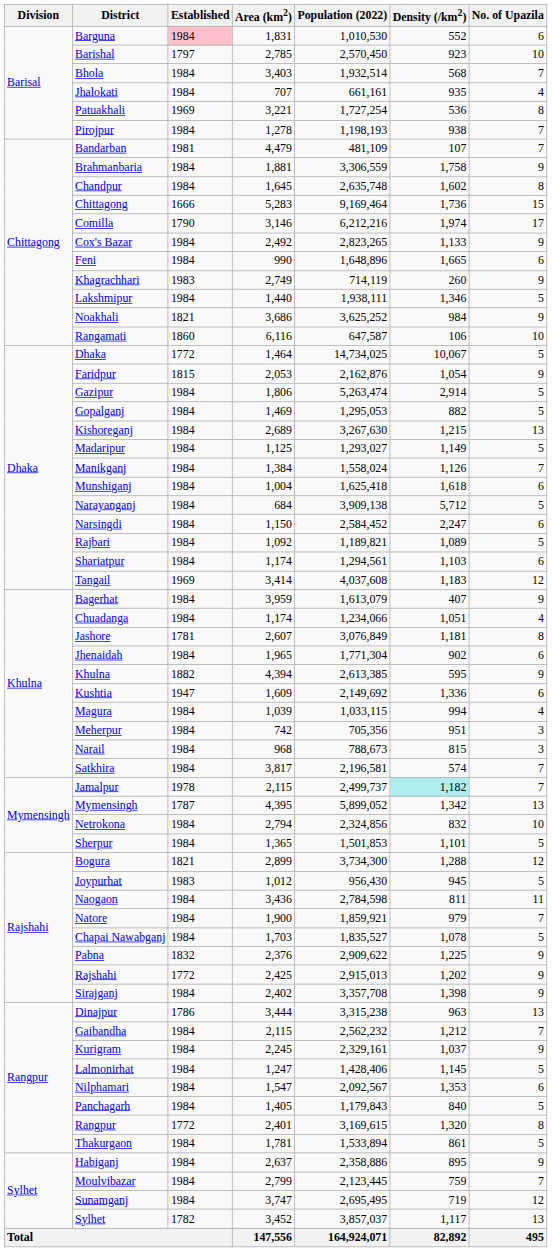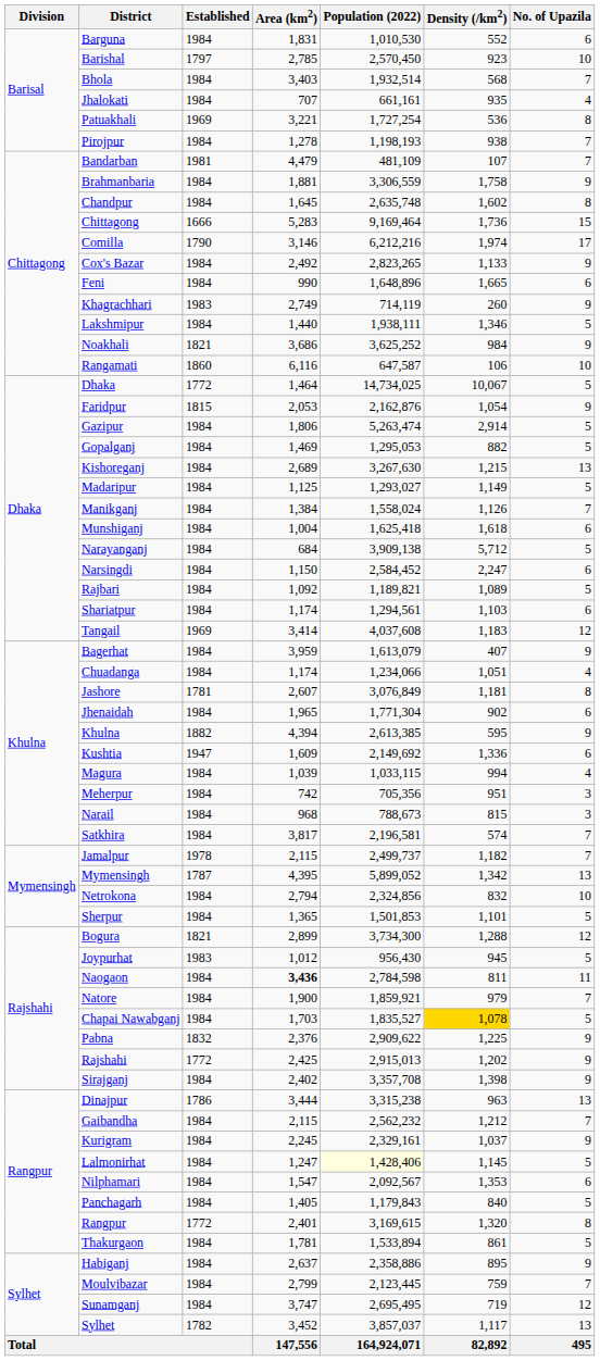Barguna | Established: pink background -> no background
Jamalpur | Density (/km2): paleturquoise background -> no background
Naogaon | Area (km2): normal -> bold
Chapai Nawabganj | Density (/km2): no background -> gold background
Lalmonirhat | Population (2022): no background -> lightyellow background
